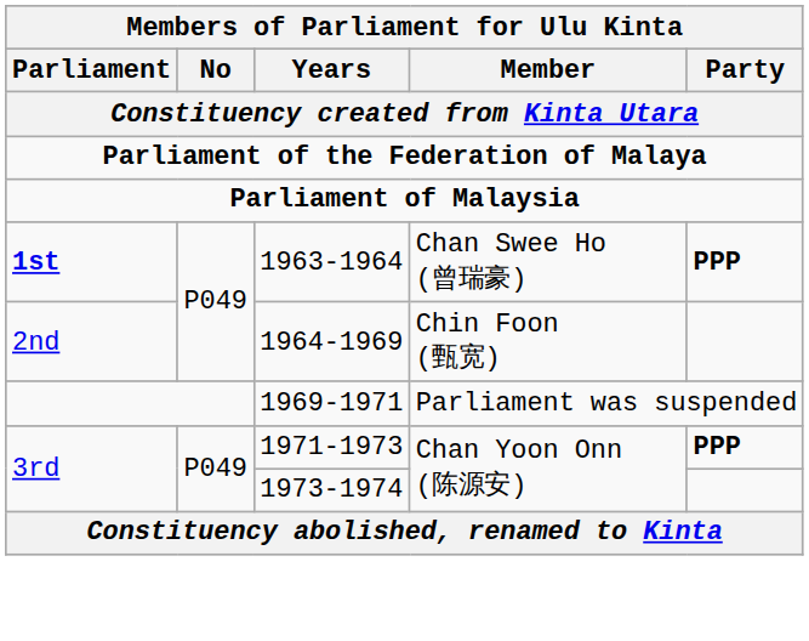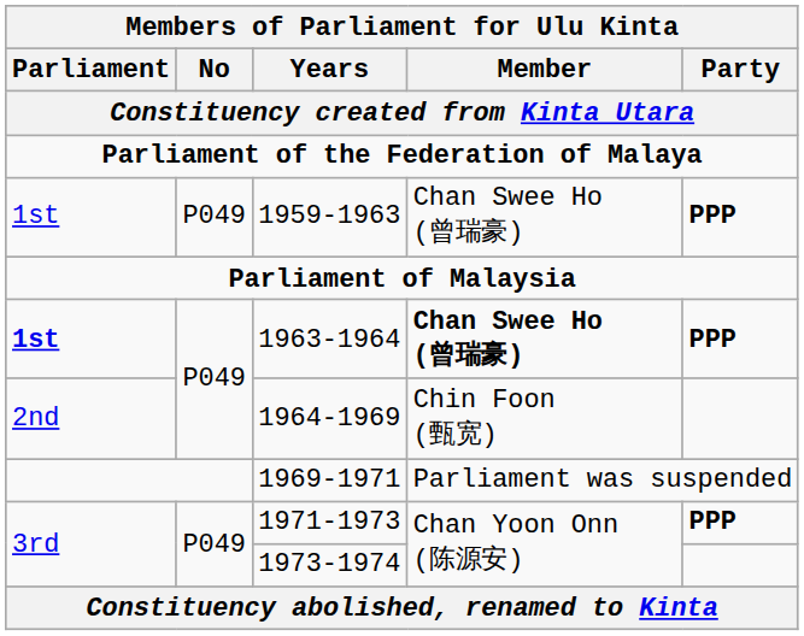+ row: 1st | P049 | 1959-1963 | Chan Swee Ho (曾瑞豪) | PPP
1963-1964 | Member: normal -> bold
